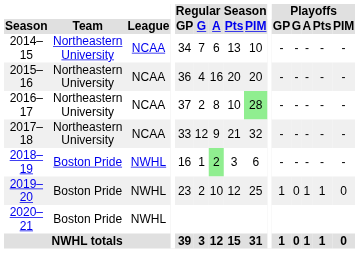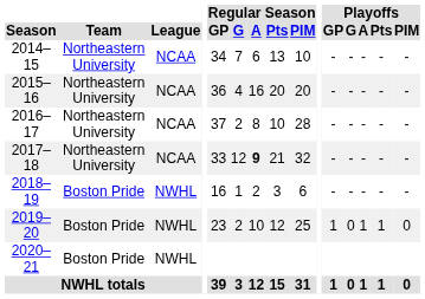2016–17 | Regular Season / PIM: lightgreen background -> no background
2017–18 | Regular Season / A: normal -> bold
2018–19 | Regular Season / A: lightgreen background -> no background
